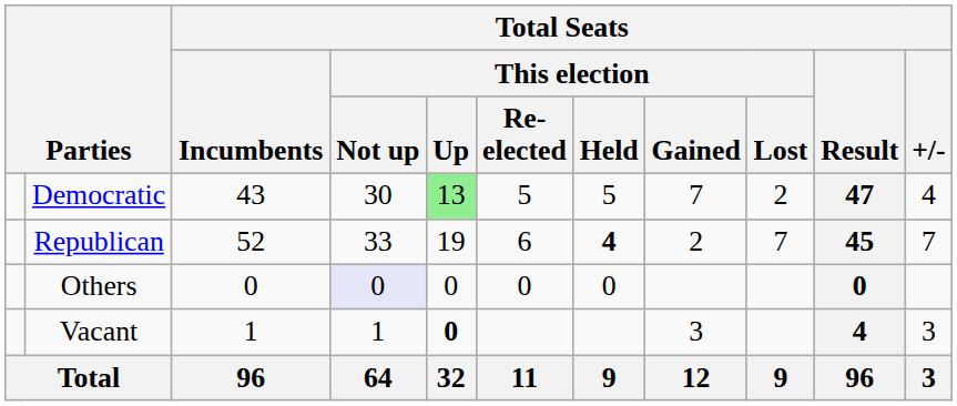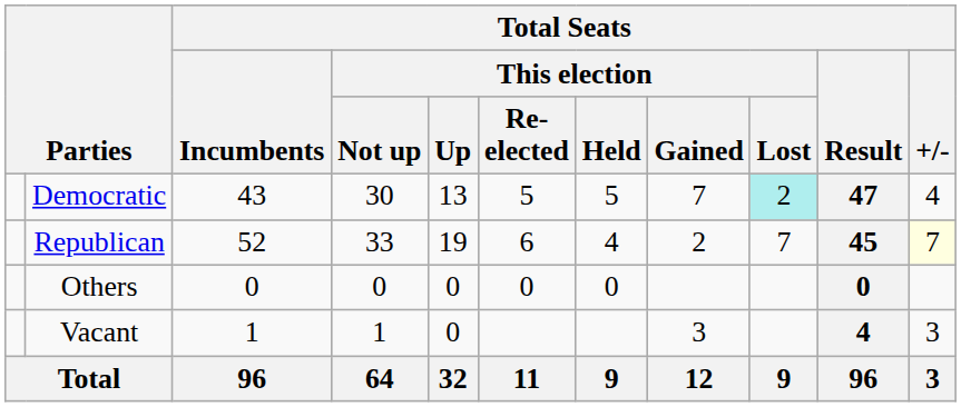Democratic | Total Seats / This election / Up: lightgreen background -> no background
Democratic | Total Seats / This election / Lost: no background -> paleturquoise background
Republican | Total Seats / This election / Held: bold -> normal
Republican | Total Seats / +/-: no background -> lightyellow background
Others | Total Seats / This election / Not up: lavender background -> no background
Vacant | Total Seats / This election / Up: bold -> normal
